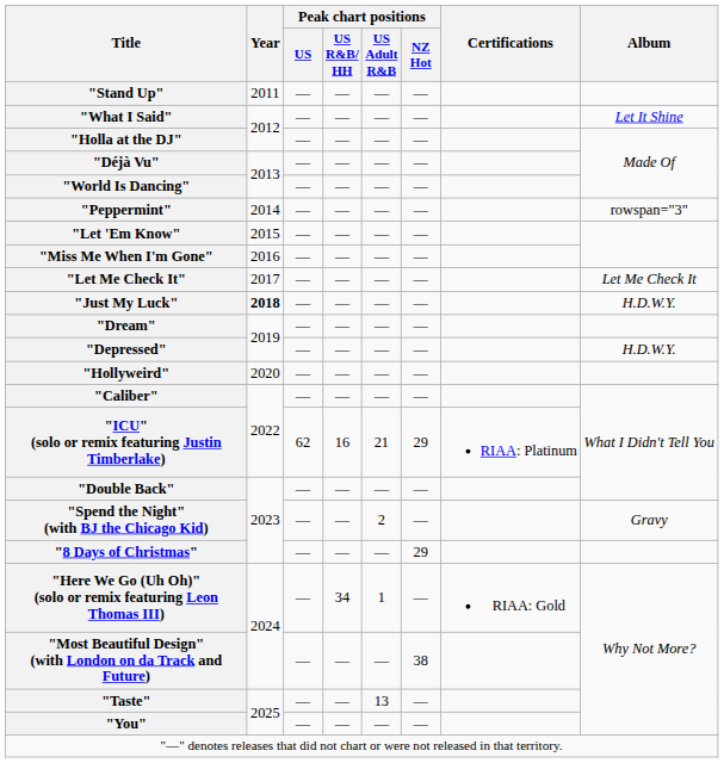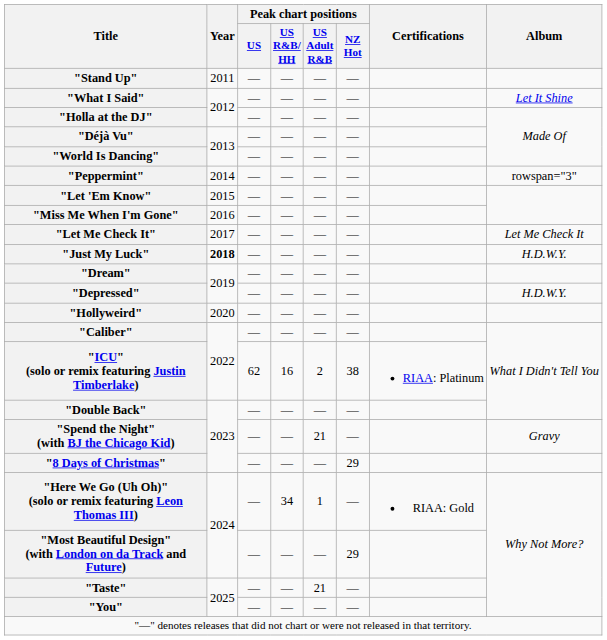"ICU" (solo or remix featuring Justin Timberlake) | Peak chart positions / US Adult R&B: 21 -> 2
"ICU" (solo or remix featuring Justin Timberlake) | Peak chart positions / NZ Hot: 29 -> 38
"Spend the Night" (with BJ the Chicago Kid) | Peak chart positions / US Adult R&B: 2 -> 21
"Most Beautiful Design" (with London on da Track and Future) | Peak chart positions / NZ Hot: 38 -> 29
"Taste" | Peak chart positions / US Adult R&B: 13 -> 21
